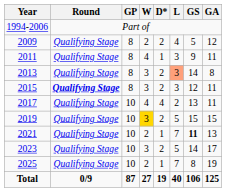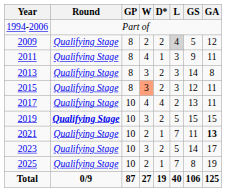2009 | L: no background -> lightgrey background
2013 | L: lightsalmon background -> no background
2015 | Round: bold -> normal
2015 | W: no background -> lightsalmon background
2019 | Round: normal -> bold
2019 | W: gold background -> no background
2021 | GS: bold -> normal
2021 | GA: normal -> bold
